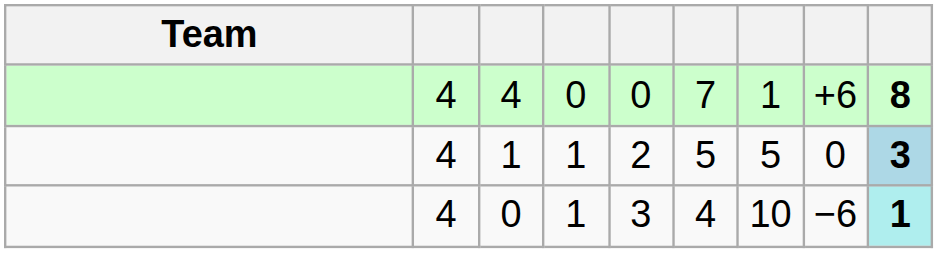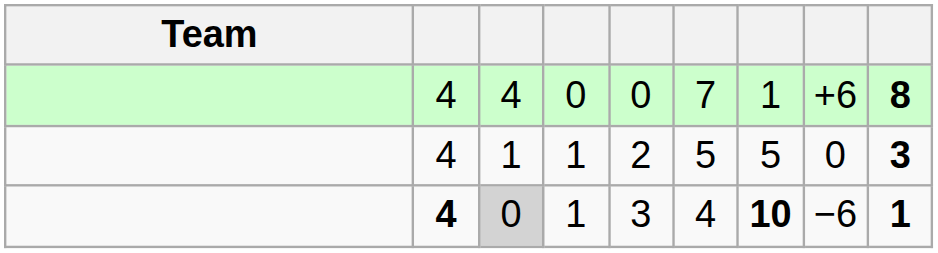row 3 | column 9: lightblue background -> no background
row 4 | column 2: normal -> bold
row 4 | column 3: no background -> lightgrey background
row 4 | column 7: normal -> bold
row 4 | column 9: paleturquoise background -> no background
